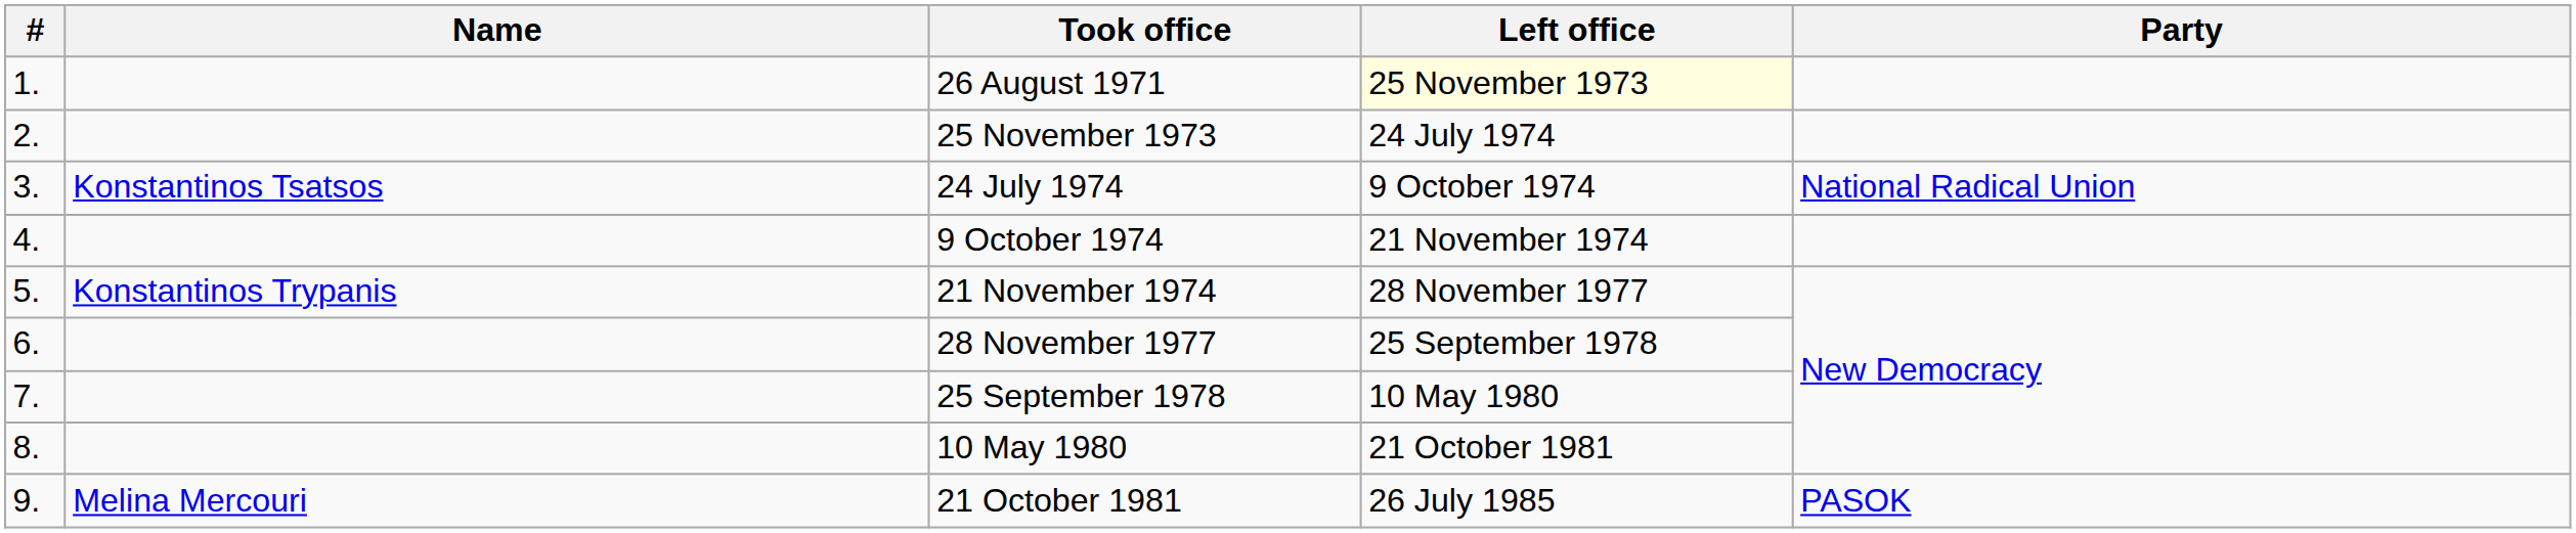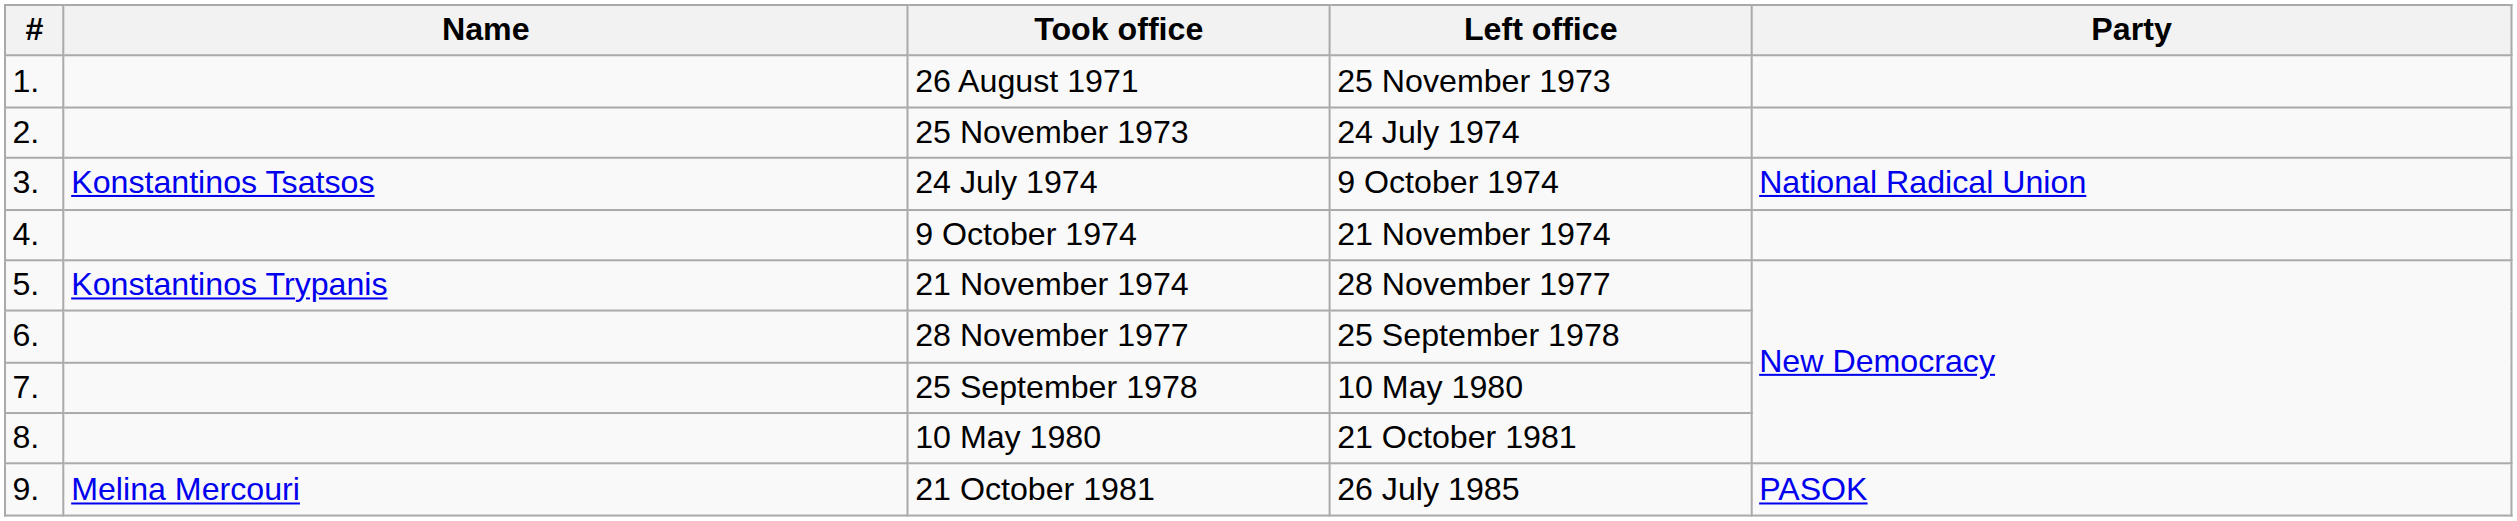26 August 1971 | Left office: lightyellow background -> no background
